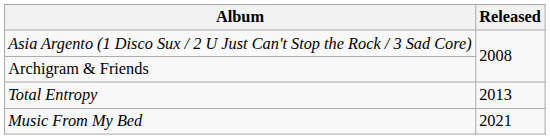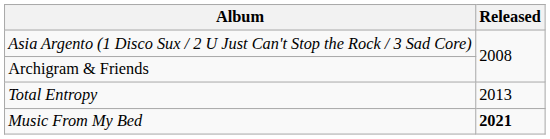Music From My Bed | Released: normal -> bold
